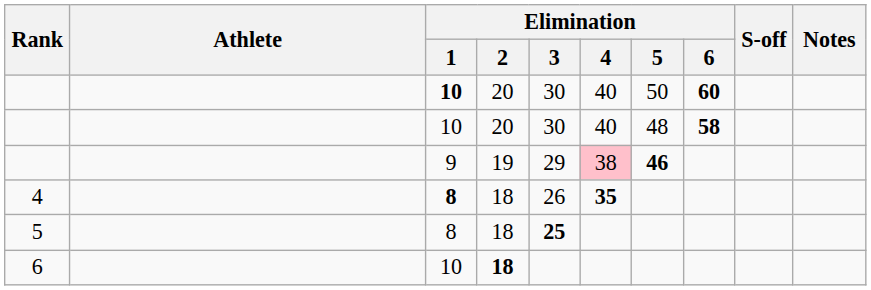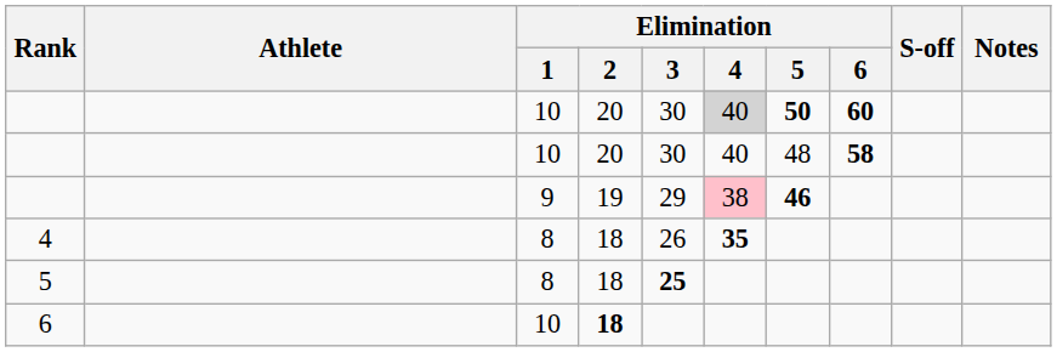row 3 | Elimination / 1: bold -> normal
row 3 | Elimination / 4: no background -> lightgrey background
row 3 | Elimination / 5: normal -> bold
row 6 | Elimination / 1: bold -> normal
